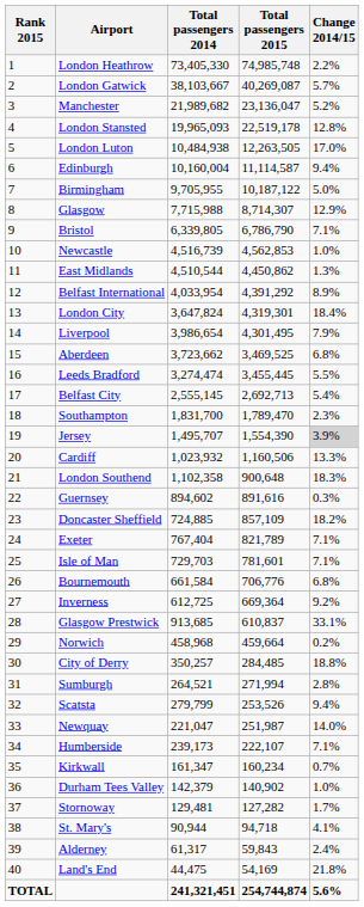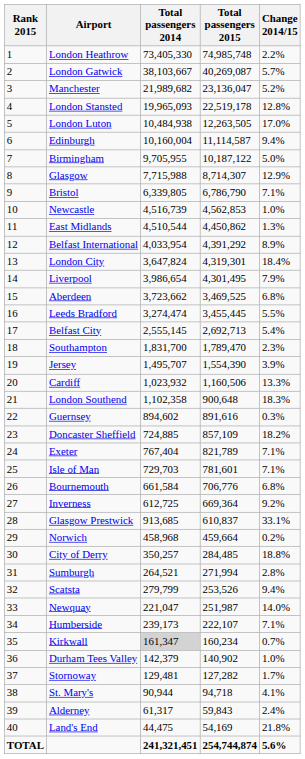Jersey | Change 2014/15: lightgrey background -> no background
Kirkwall | Total passengers 2014: no background -> lightgrey background
